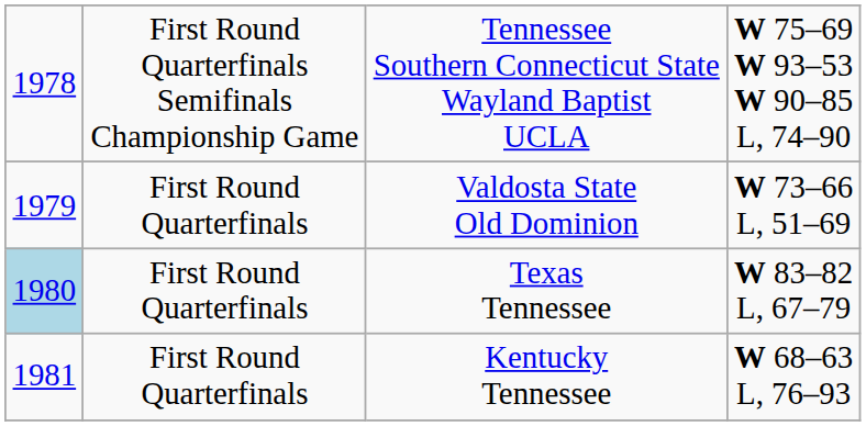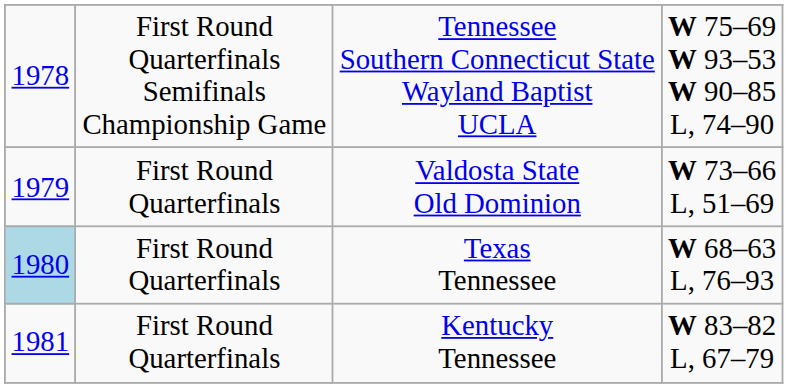Texas Tennessee | column 4: W 83–82 L, 67–79 -> W 68–63 L, 76–93
Kentucky Tennessee | column 4: W 68–63 L, 76–93 -> W 83–82 L, 67–79
